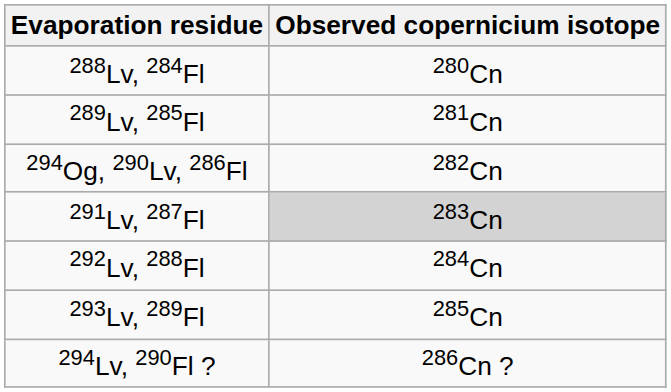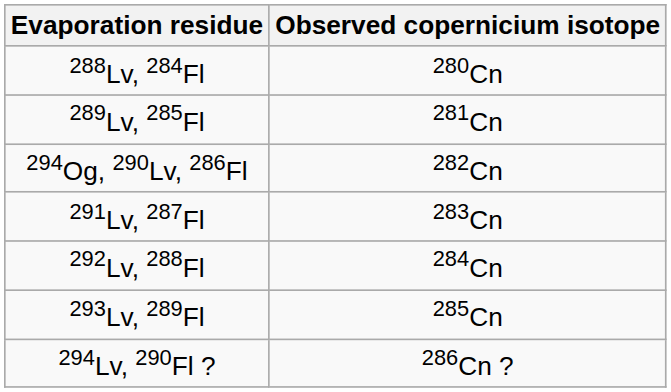291Lv, 287Fl | Observed copernicium isotope: lightgrey background -> no background
